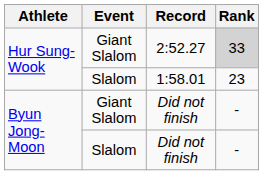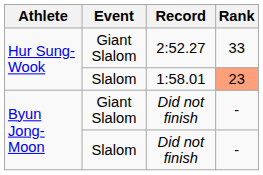2:52.27 | Rank: lightgrey background -> no background
1:58.01 | Rank: no background -> lightsalmon background
